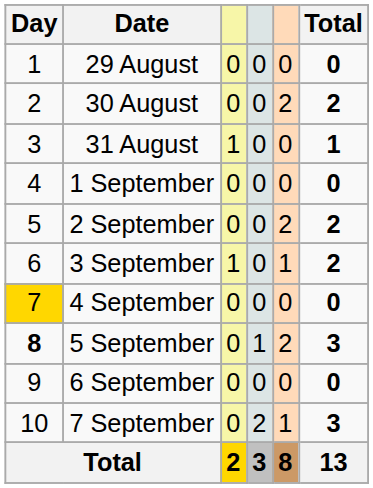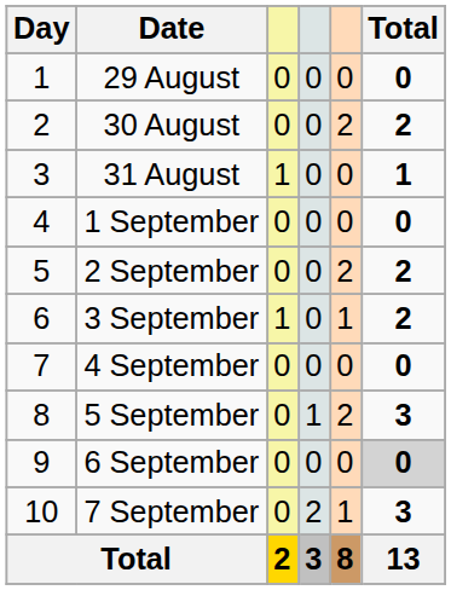4 September | Day: gold background -> no background
5 September | Day: bold -> normal
6 September | Total: no background -> lightgrey background
